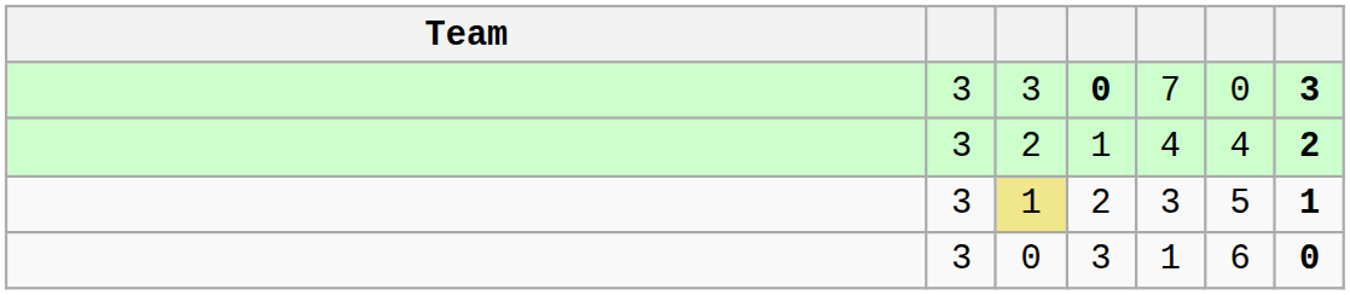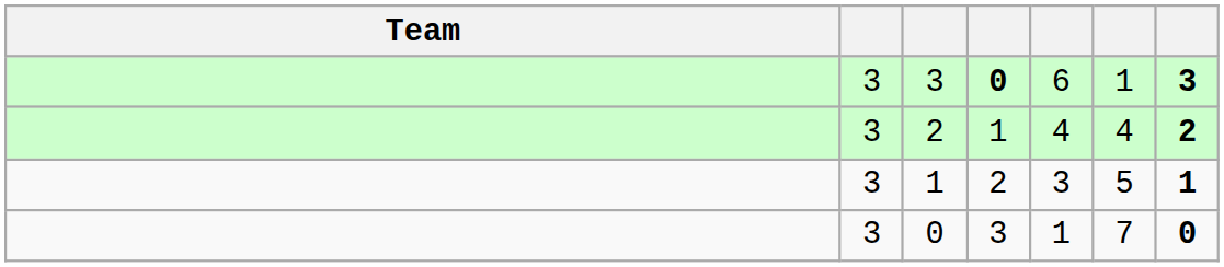row 2 | column 5: 7 -> 6
row 2 | column 6: 0 -> 1
row 4 | column 3: khaki background -> no background
row 5 | column 6: 6 -> 7
